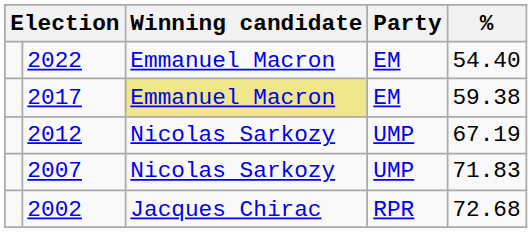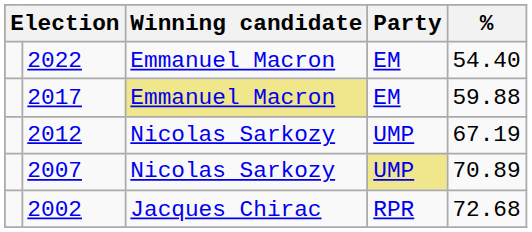2017 | %: 59.38 -> 59.88
2007 | Party: no background -> khaki background
2007 | %: 71.83 -> 70.89
